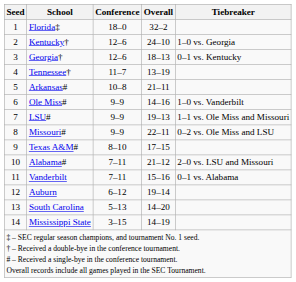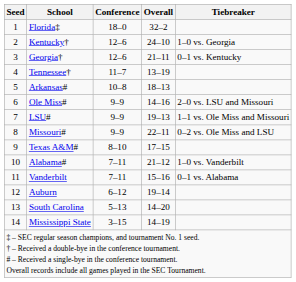Georgia† | Overall: 18–13 -> 21–11
Arkansas# | Overall: 21–11 -> 18–13
Ole Miss# | Tiebreaker: 1–0 vs. Vanderbilt -> 2–0 vs. LSU and Missouri
Alabama# | Tiebreaker: 2–0 vs. LSU and Missouri -> 1–0 vs. Vanderbilt
